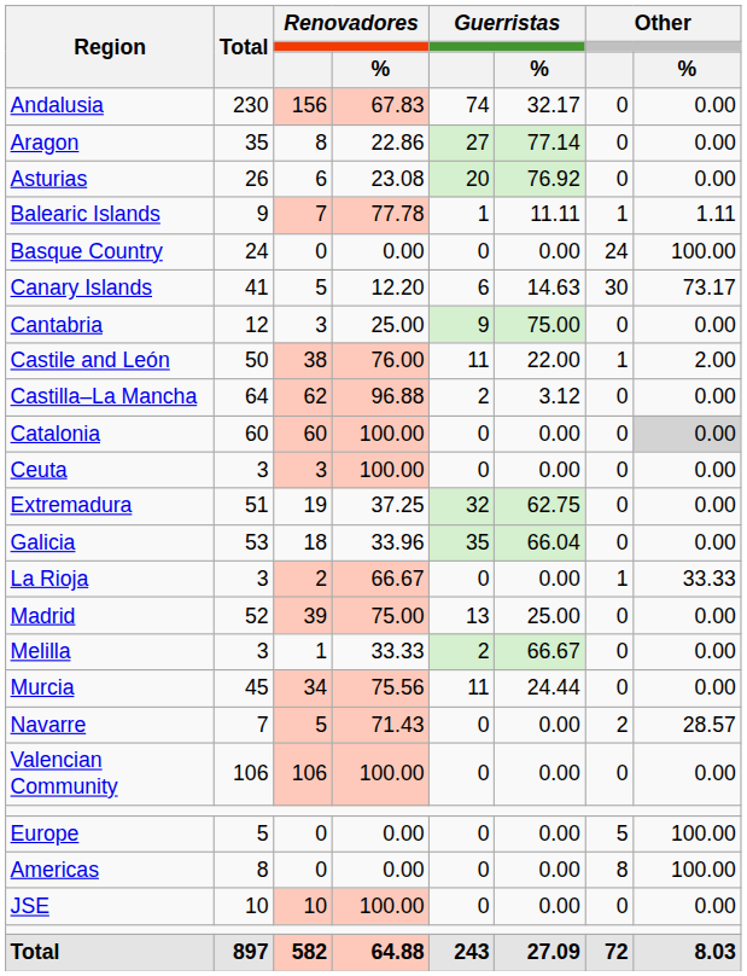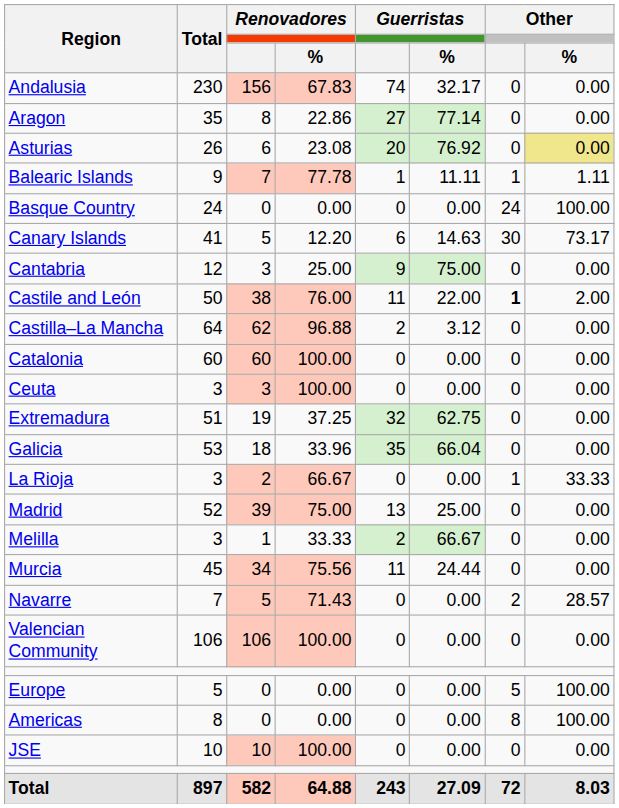Asturias | Other / %: no background -> khaki background
Castile and León | Other: normal -> bold
Catalonia | Other / %: lightgrey background -> no background
